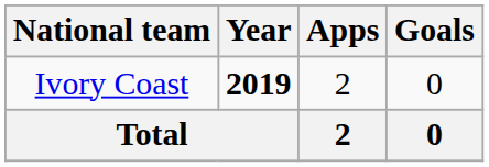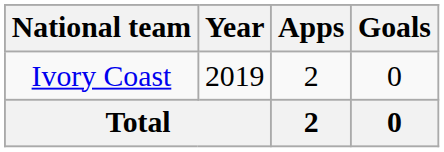Ivory Coast | Year: bold -> normal
